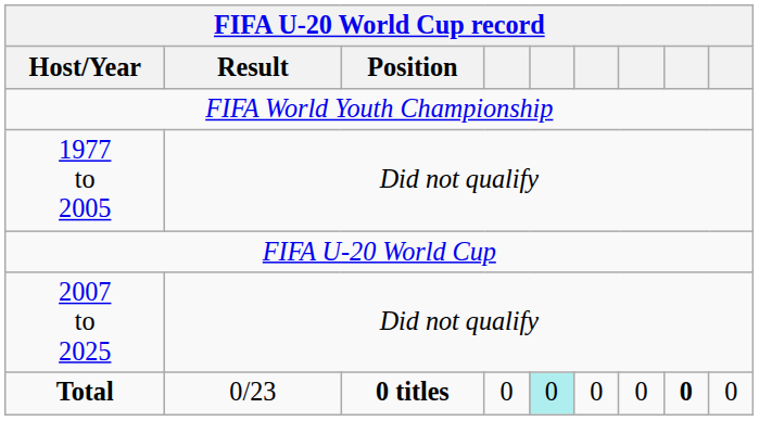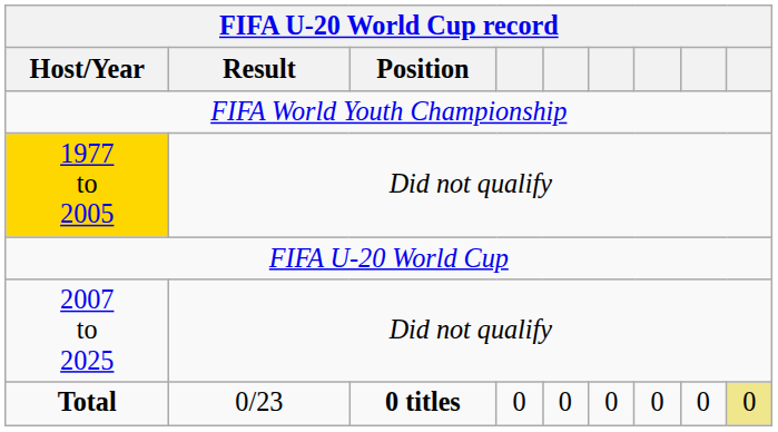1977 to 2005 | Host/Year: no background -> gold background
Total | column 5: paleturquoise background -> no background
Total | column 8: bold -> normal
Total | column 9: no background -> khaki background
